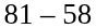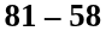row 1 | column 1: normal -> bold
